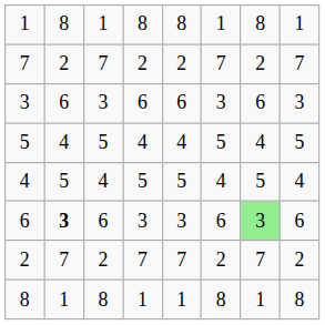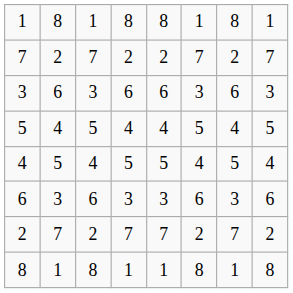row 6 | column 2: bold -> normal
row 6 | column 7: lightgreen background -> no background
